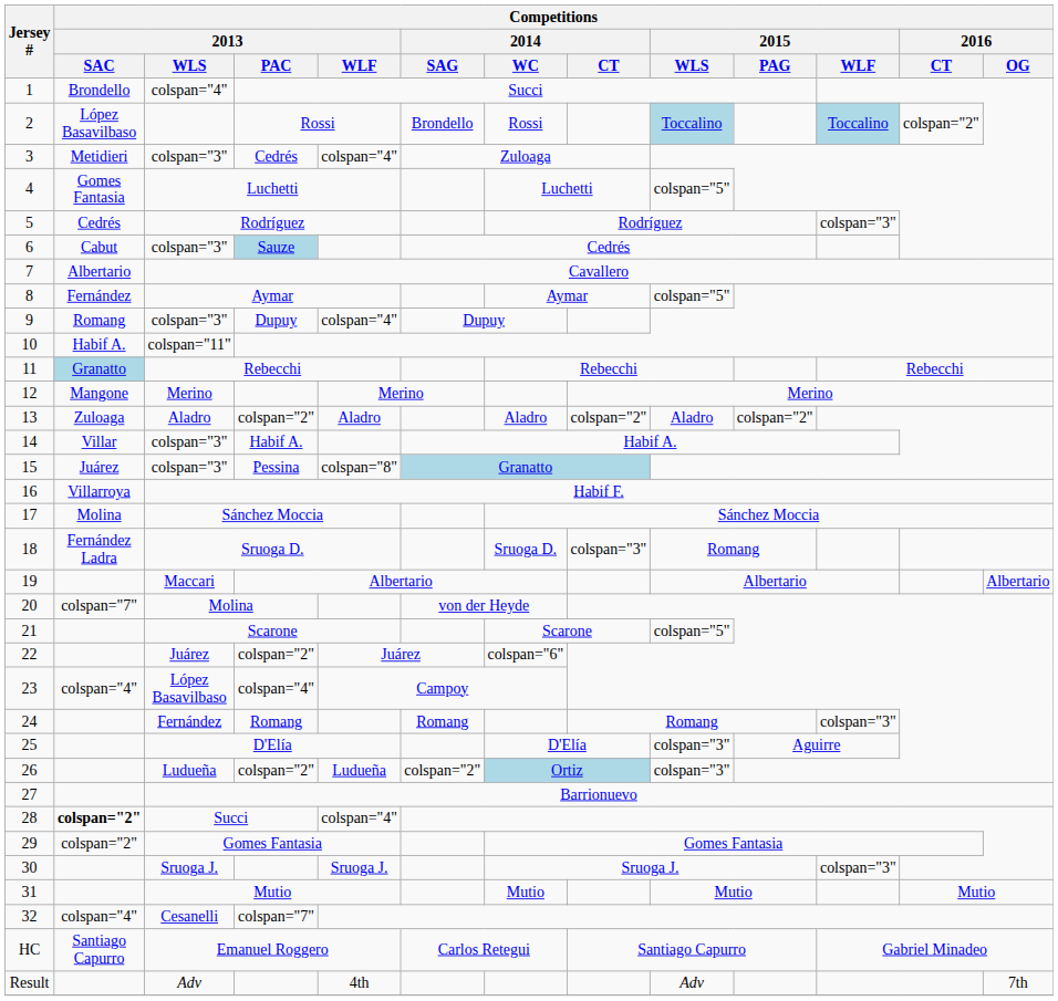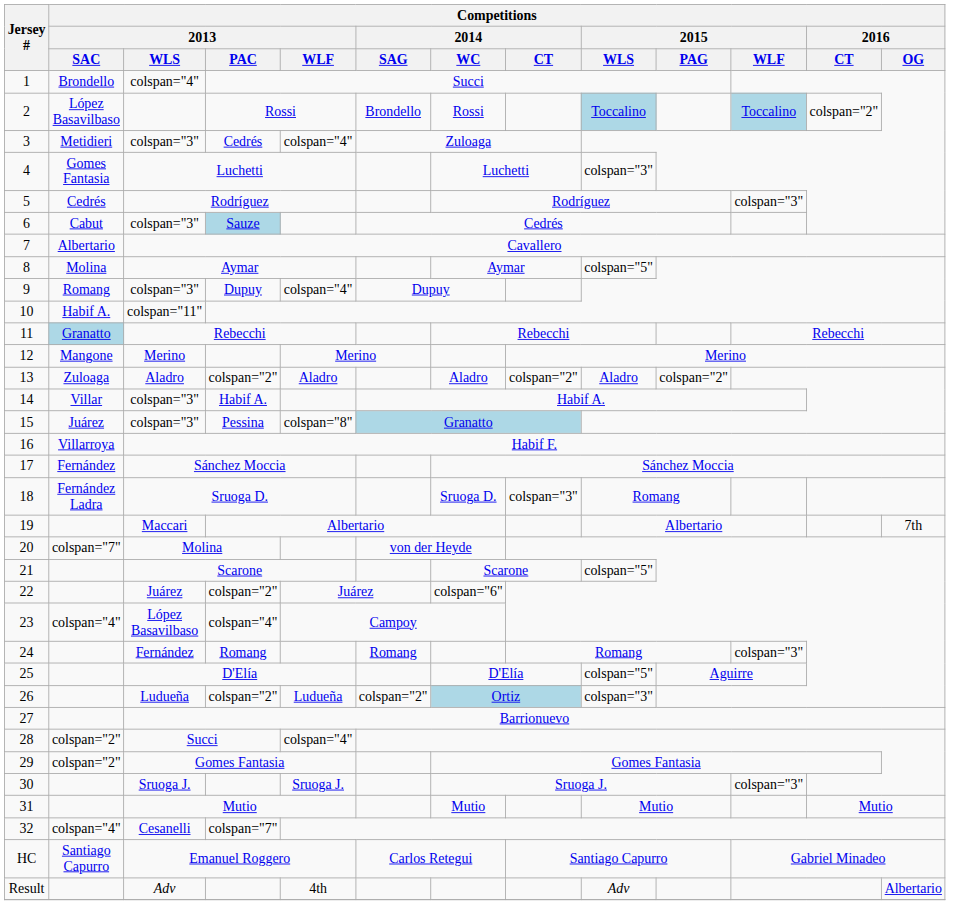4 | Competitions / 2015 / WLS: colspan="5" -> colspan="3"
8 | Competitions / 2013 / SAC: Fernández -> Molina
17 | Competitions / 2013 / SAC: Molina -> Fernández
19 | Competitions / 2016 / OG: Albertario -> 7th
25 | Competitions / 2015 / WLS: colspan="3" -> colspan="5"
28 | Competitions / 2013 / SAC: bold -> normal
Result | Competitions / 2016 / OG: 7th -> Albertario
